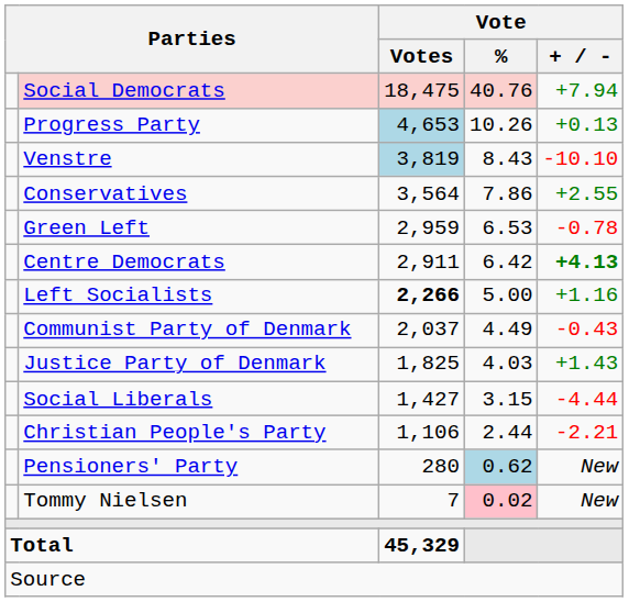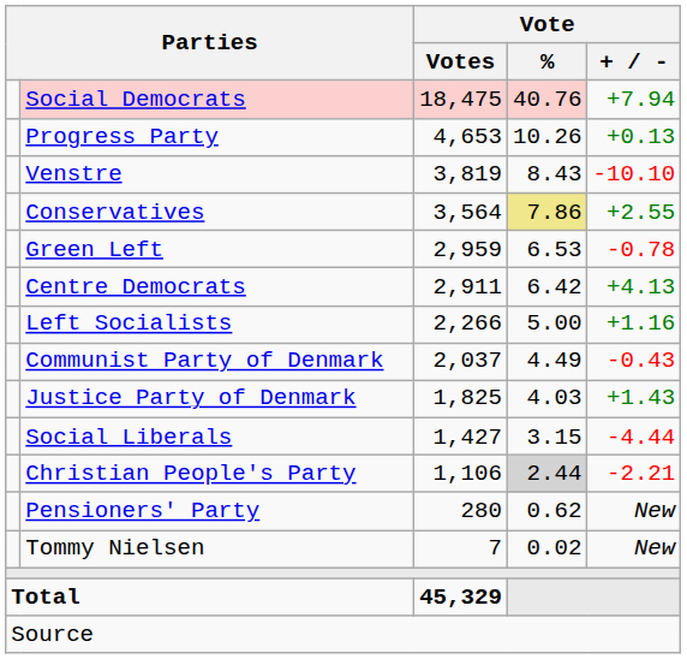Progress Party | Vote / Votes: lightblue background -> no background
Venstre | Vote / Votes: lightblue background -> no background
Conservatives | Vote / %: no background -> khaki background
Centre Democrats | Vote / + / -: bold -> normal
Left Socialists | Vote / Votes: bold -> normal
Christian People's Party | Vote / %: no background -> lightgrey background
Pensioners' Party | Vote / %: lightblue background -> no background
Tommy Nielsen | Vote / %: pink background -> no background
